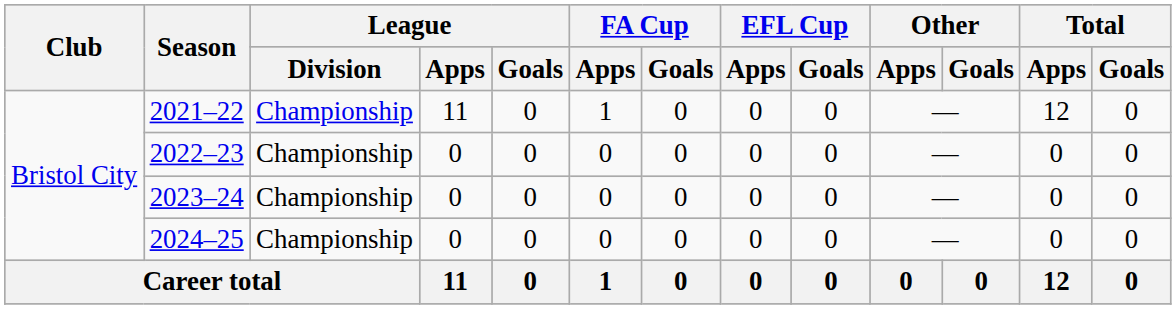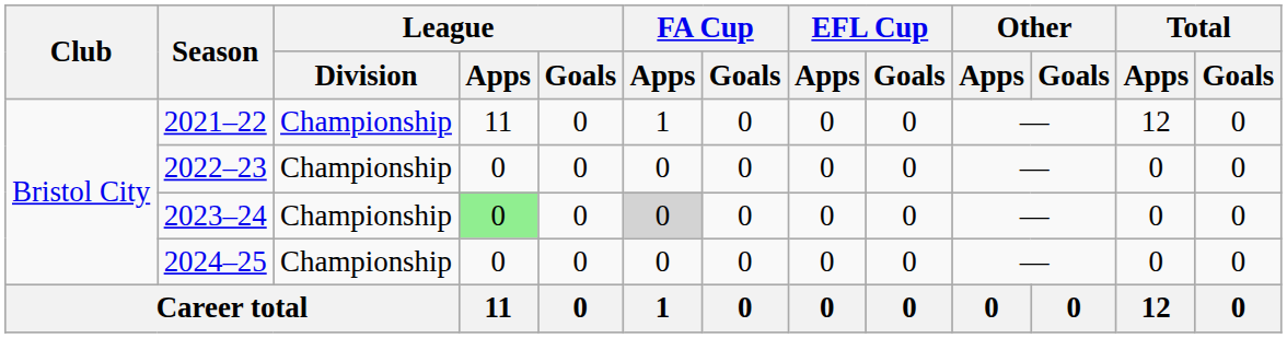2023–24 | League / Apps: no background -> lightgreen background
2023–24 | FA Cup / Apps: no background -> lightgrey background
